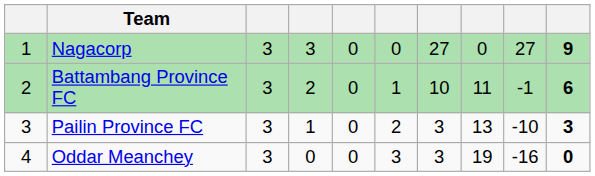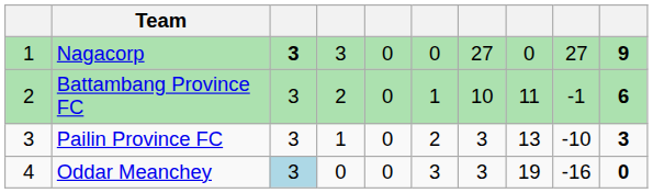Nagacorp | column 3: normal -> bold
Oddar Meanchey | column 3: no background -> lightblue background
